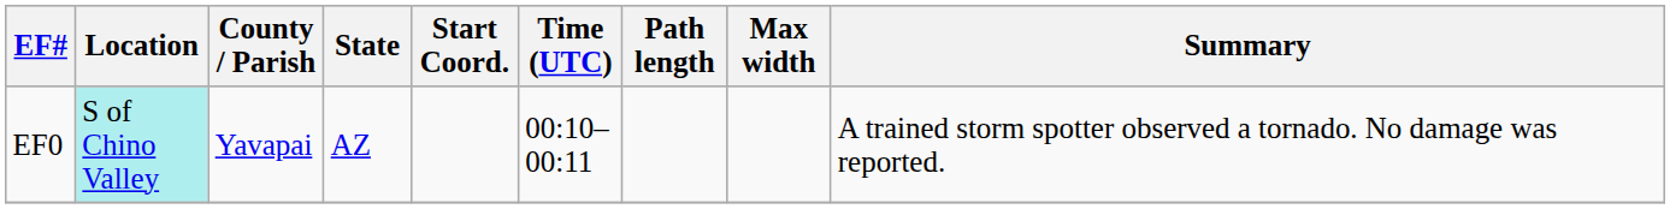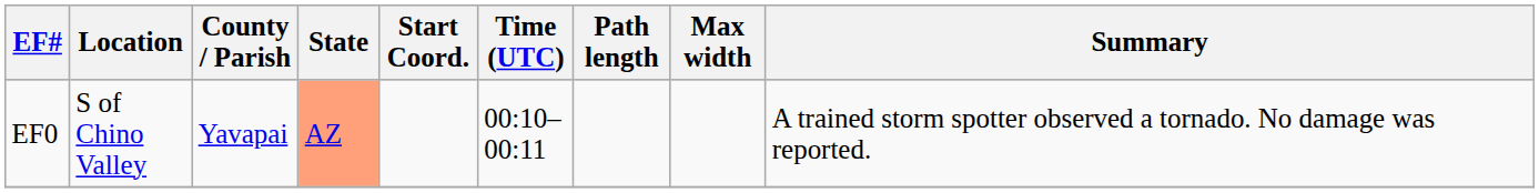EF0 | Location: paleturquoise background -> no background
EF0 | State: no background -> lightsalmon background
